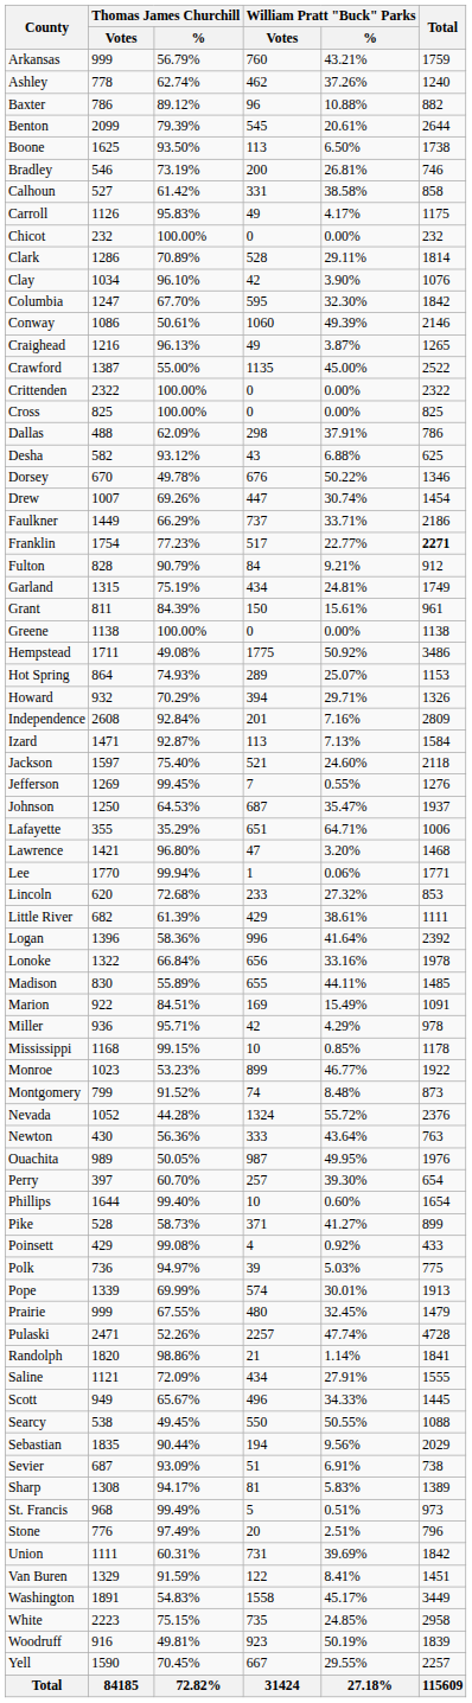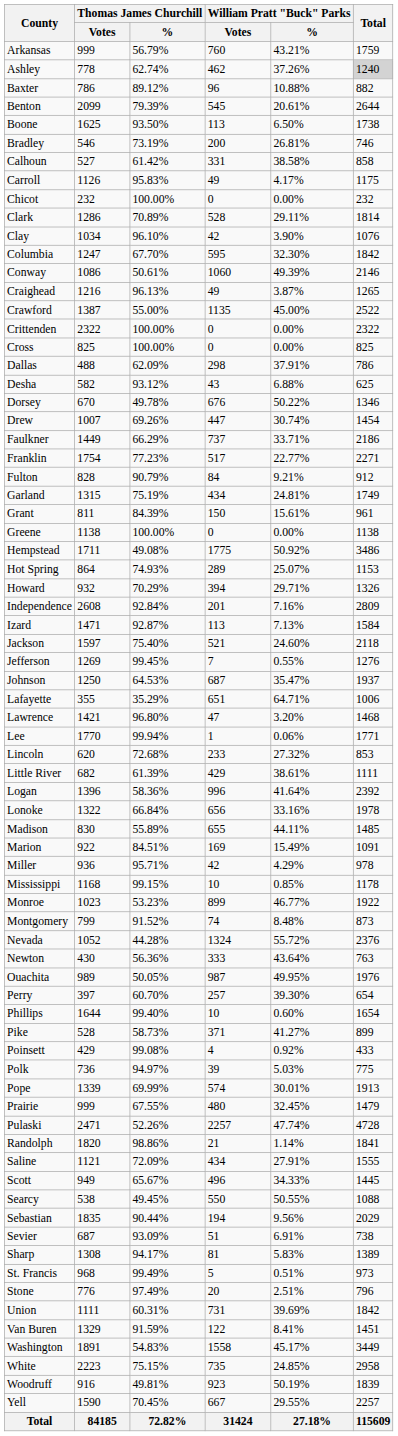Ashley | Total: no background -> lightgrey background
Franklin | Total: bold -> normal
